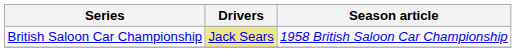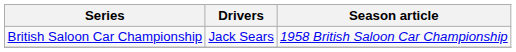British Saloon Car Championship | Drivers: khaki background -> no background
